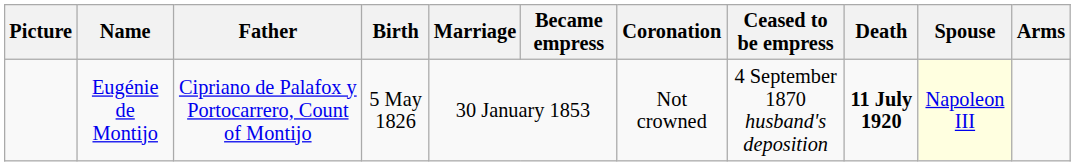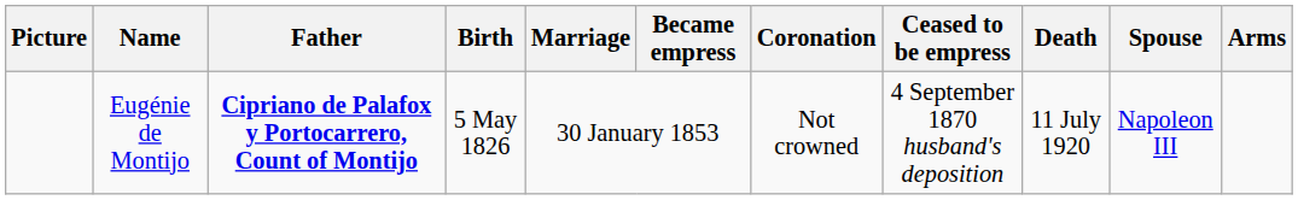Eugénie de Montijo | Father: normal -> bold
Eugénie de Montijo | Death: bold -> normal
Eugénie de Montijo | Spouse: lightyellow background -> no background
